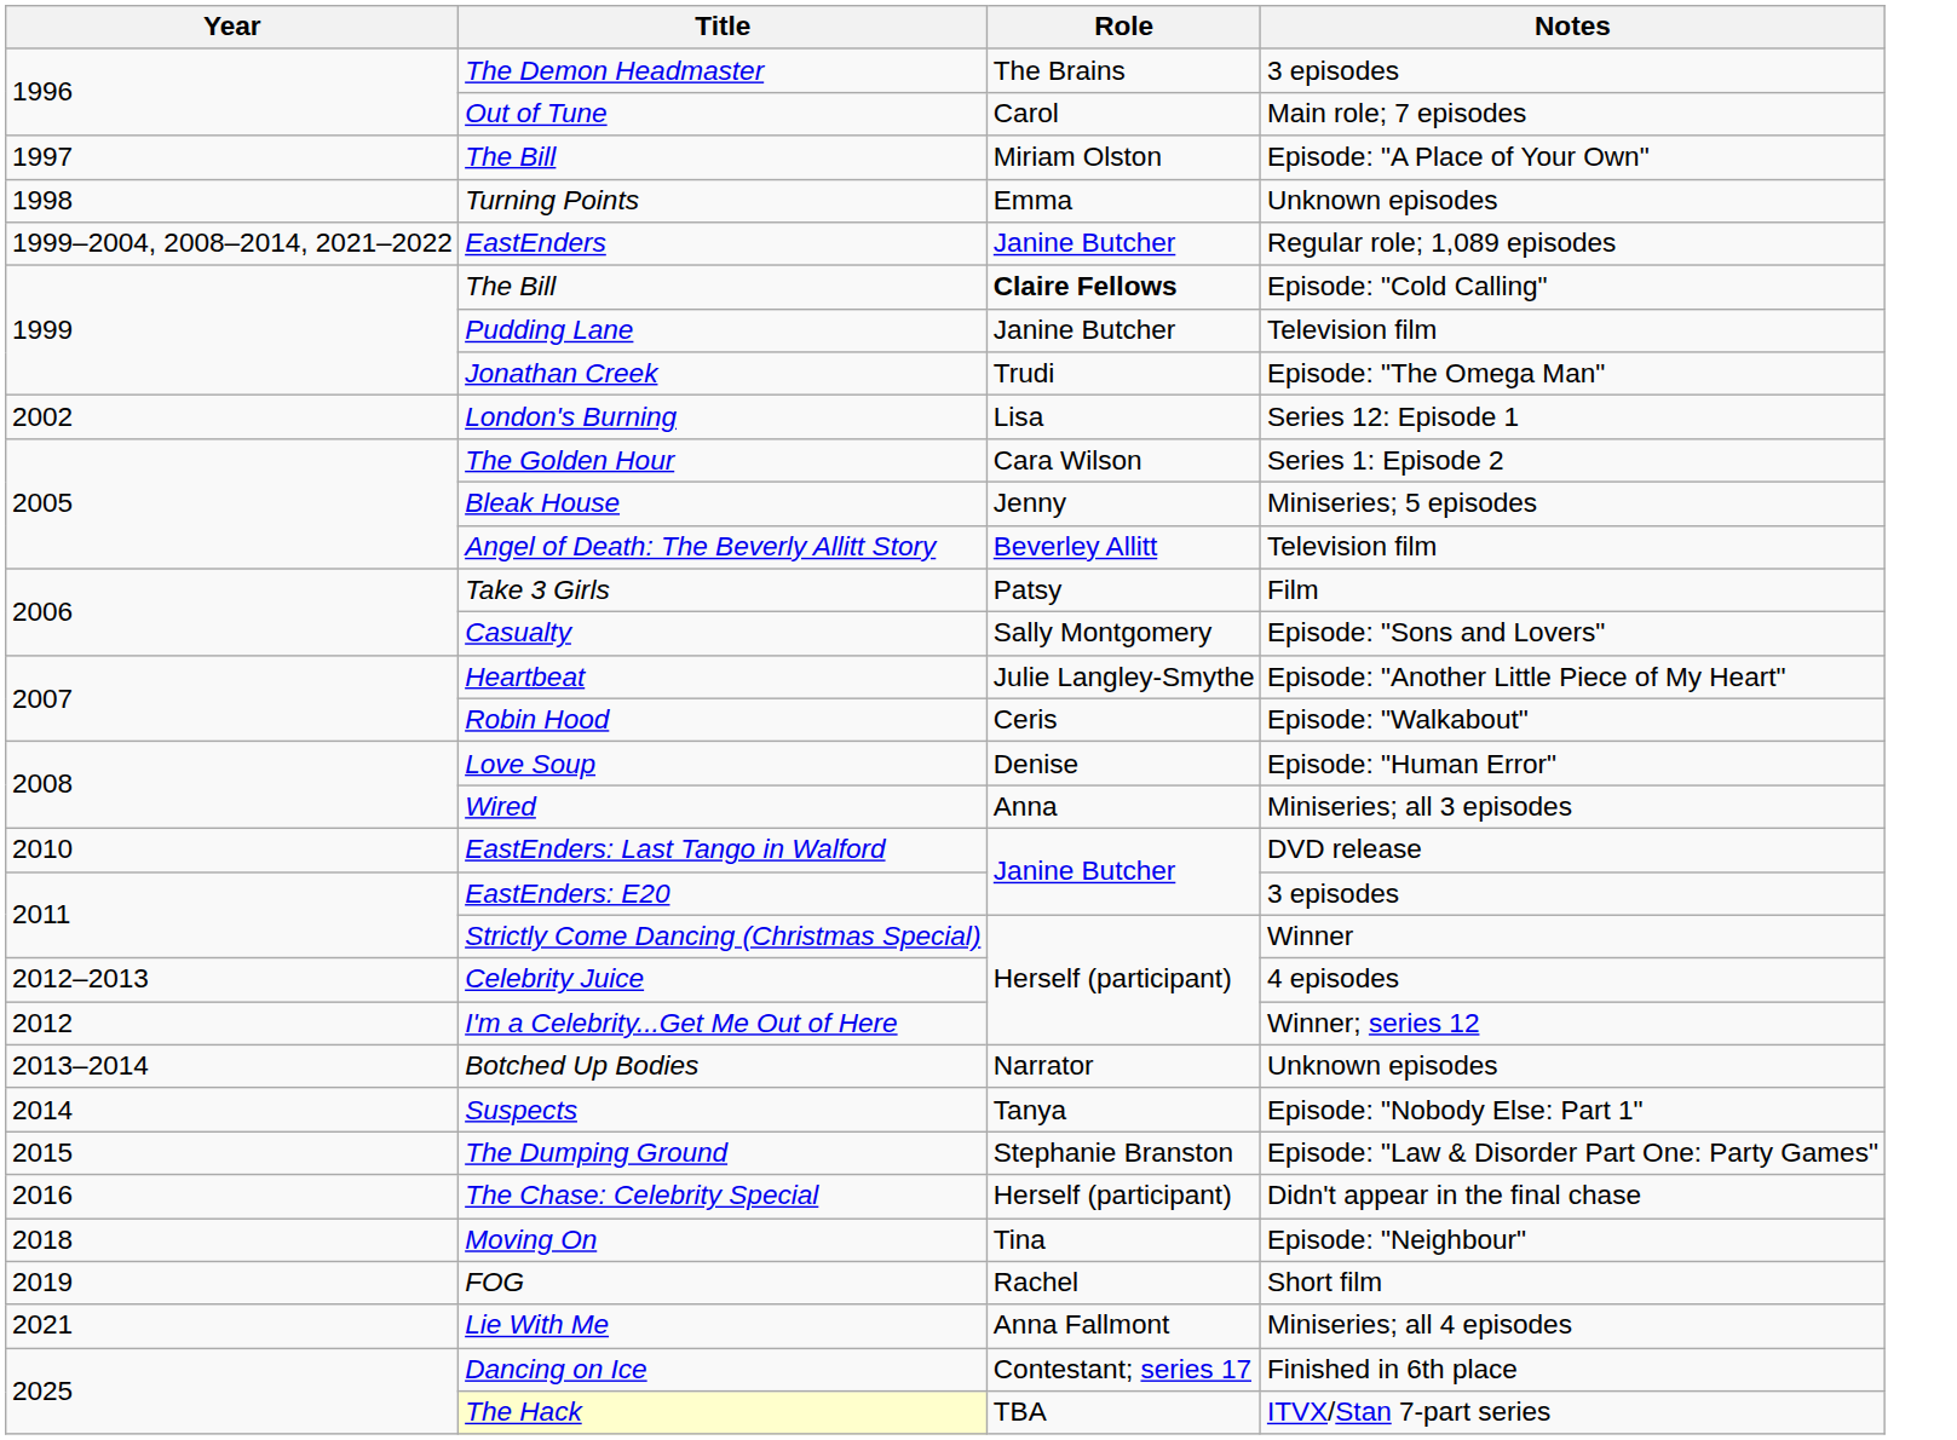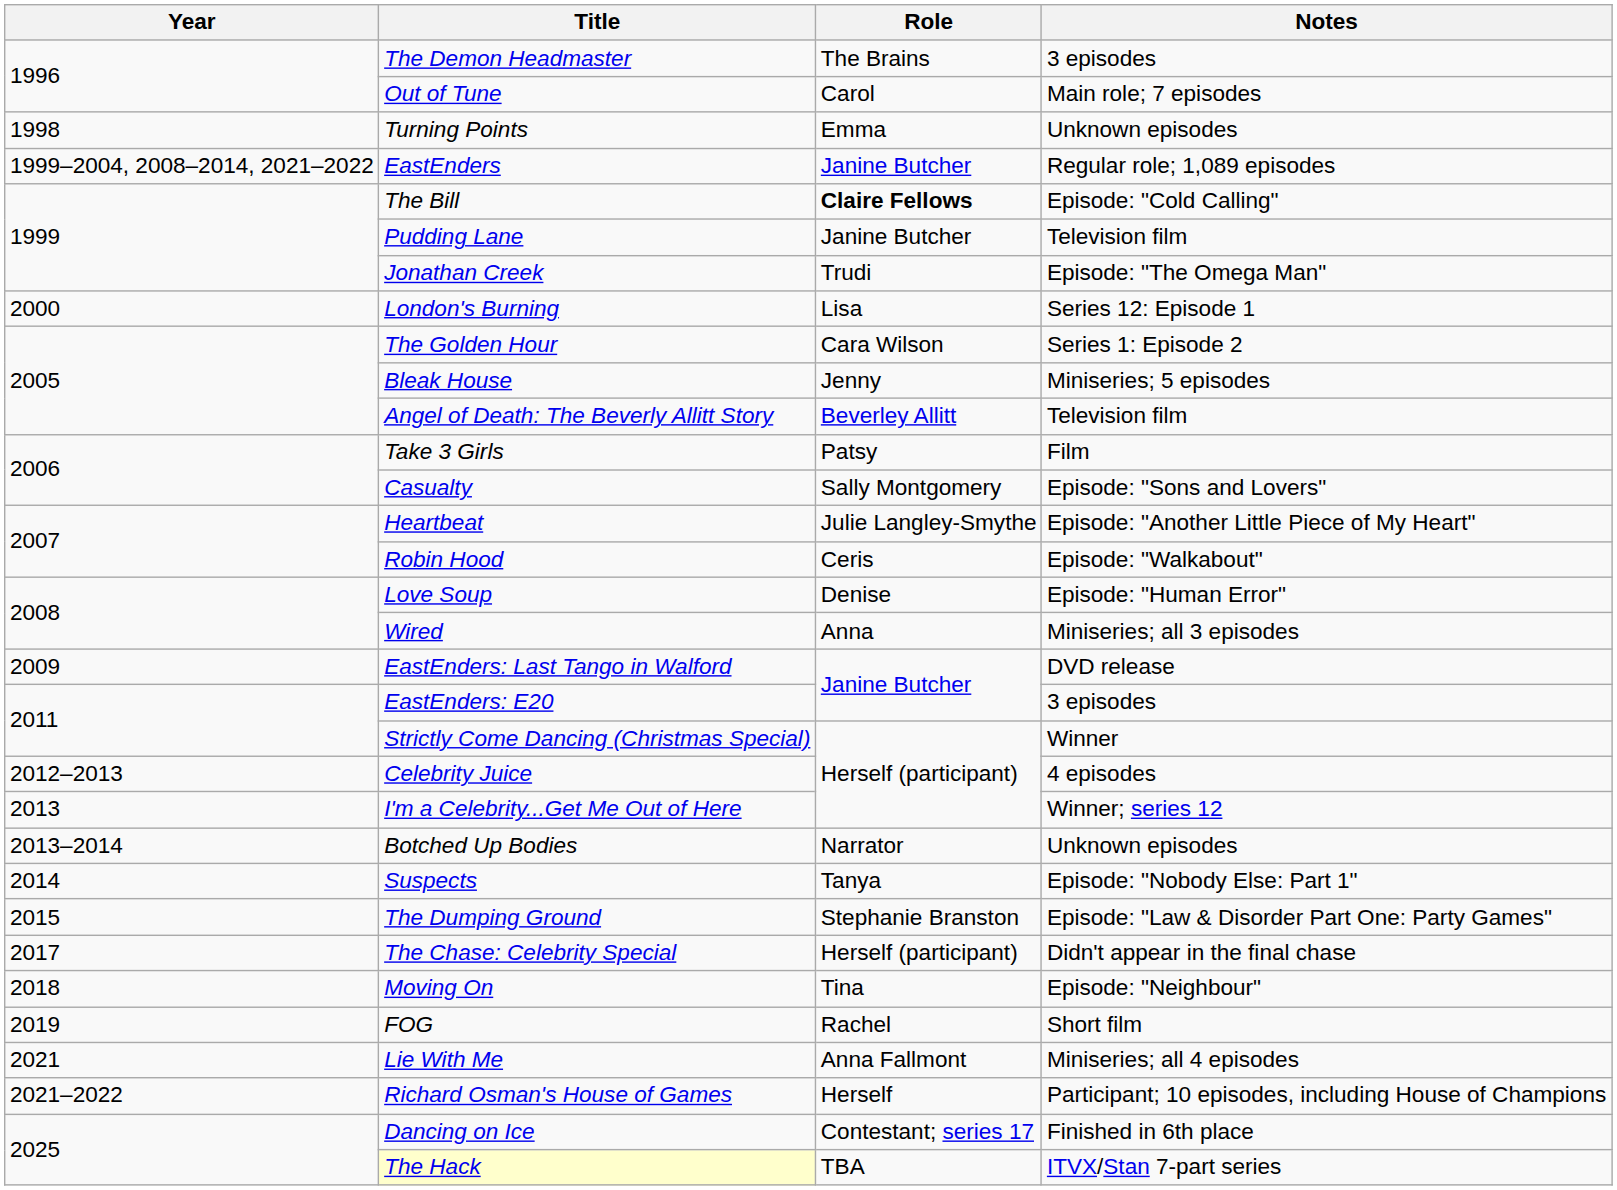- row: 1997 | The Bill | Miriam Olston | Episode: "A Place of Your Own"
London's Burning | Year: 2002 -> 2000
EastEnders: Last Tango in Walford | Year: 2010 -> 2009
I'm a Celebrity...Get Me Out of Here | Year: 2012 -> 2013
The Chase: Celebrity Special | Year: 2016 -> 2017
+ row: 2021–2022 | Richard Osman's House of Games | Herself | Participant; 10 episodes, including House of Champions
